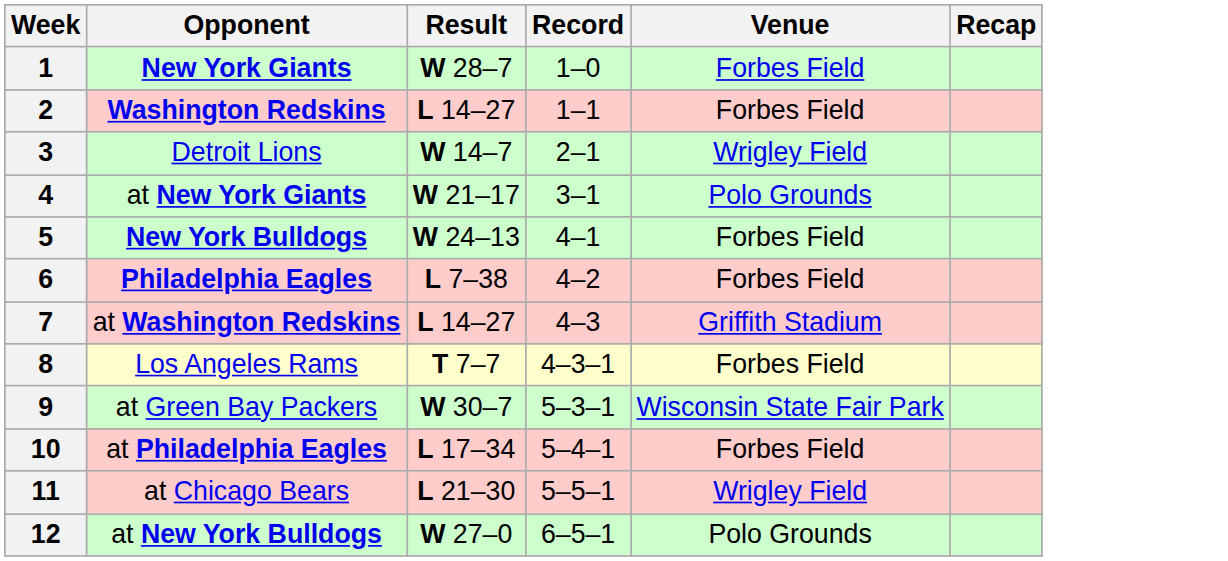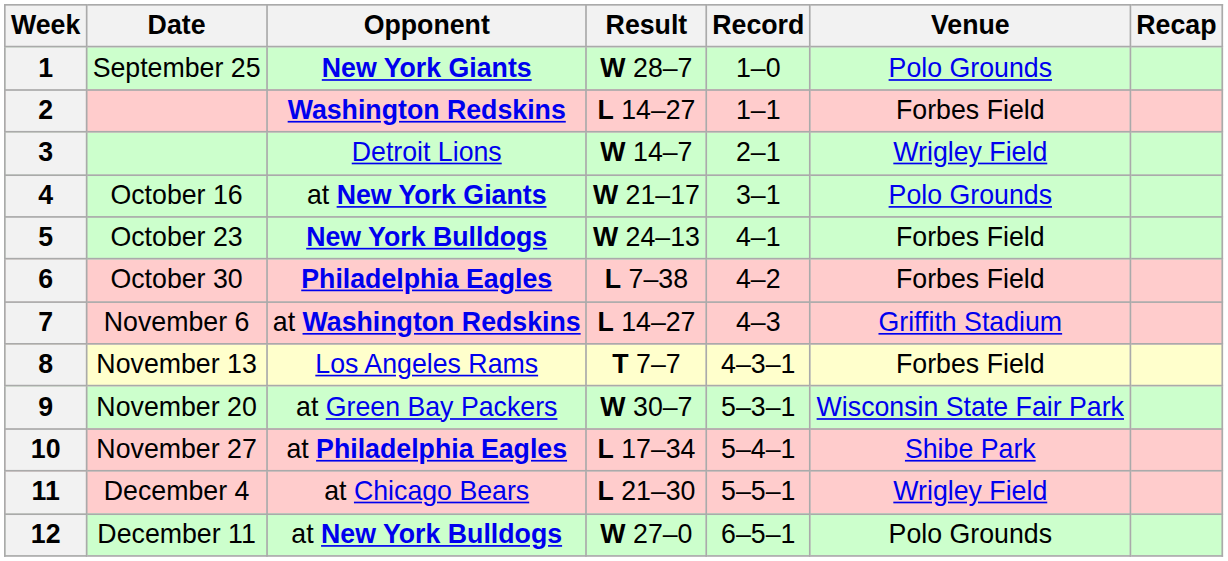+ column: Date | September 25 | October 16 | October 23 | October 30 | November 6 | November 13 | November 20 | November 27 | December 4 | December 11
1 | Venue: Forbes Field -> Polo Grounds
10 | Venue: Forbes Field -> Shibe Park
